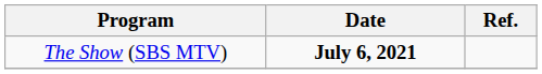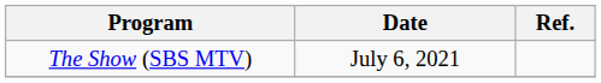The Show (SBS MTV) | Date: bold -> normal
